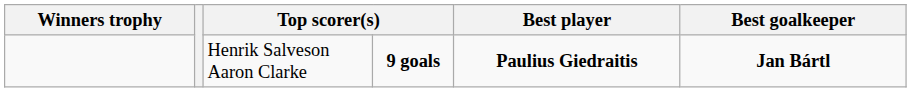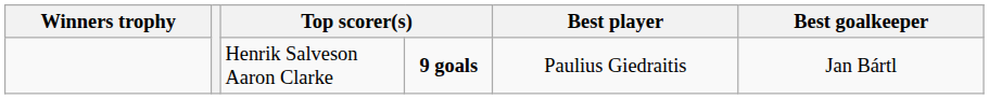Henrik Salveson Aaron Clarke | Best player: bold -> normal
Henrik Salveson Aaron Clarke | Best goalkeeper: bold -> normal
